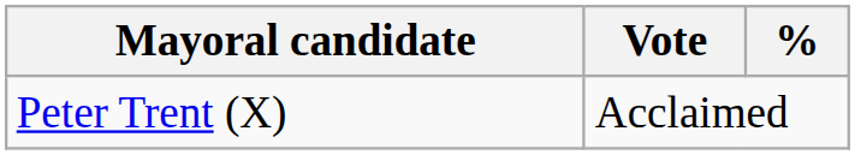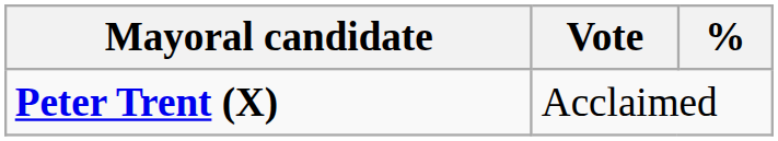Peter Trent (X) | Mayoral candidate: normal -> bold
